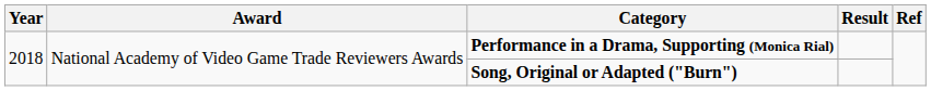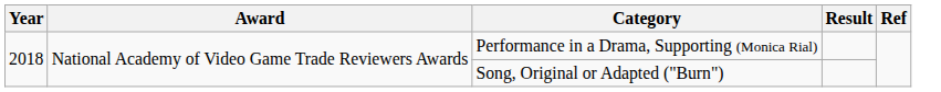Performance in a Drama, Supporting (Monica Rial) | Category: bold -> normal
Song, Original or Adapted ("Burn") | Category: bold -> normal
